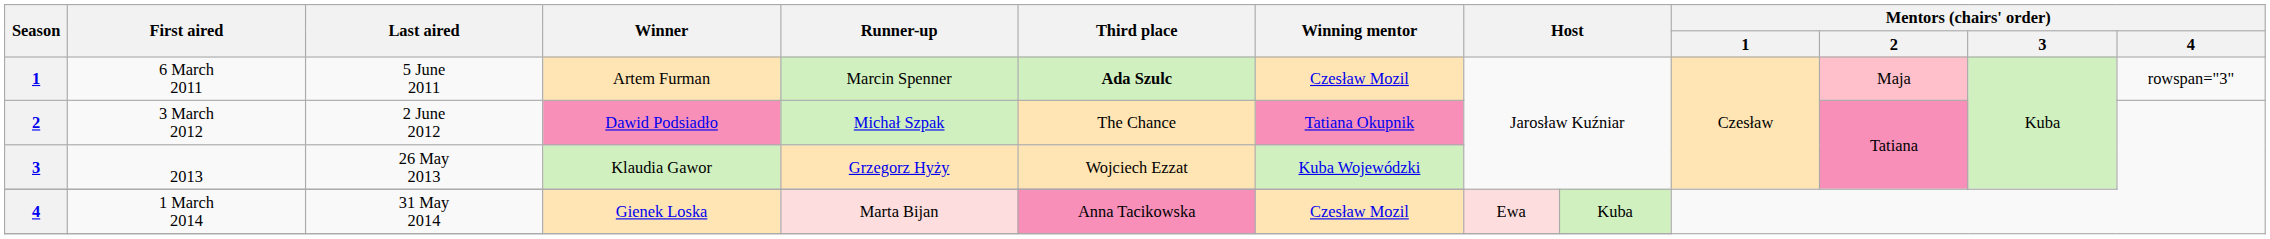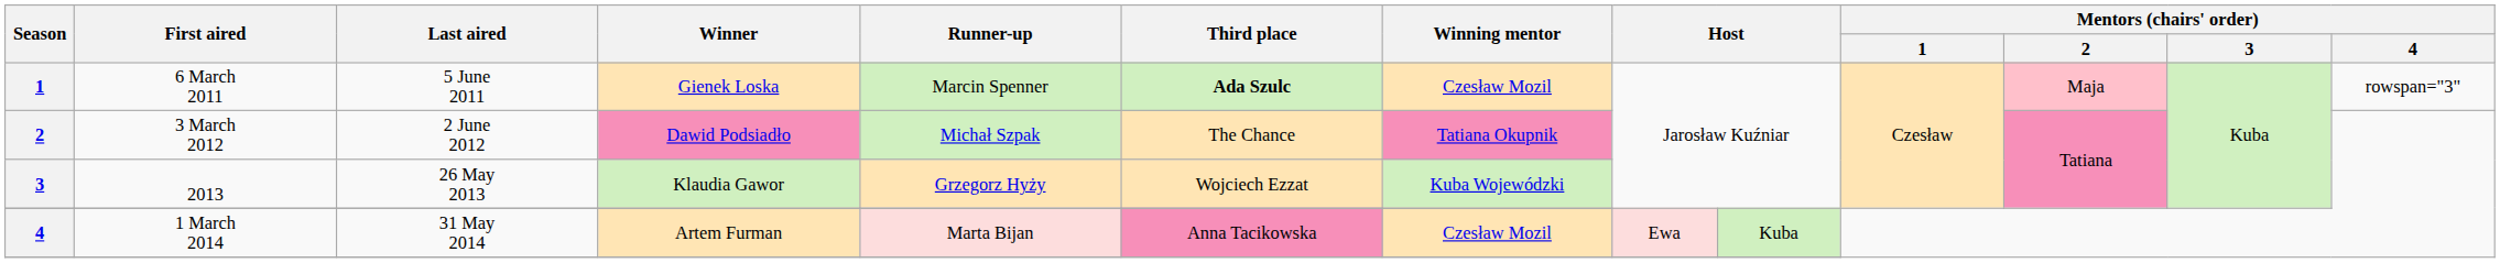6 March 2011 | Winner: Artem Furman -> Gienek Loska
1 March 2014 | Winner: Gienek Loska -> Artem Furman
